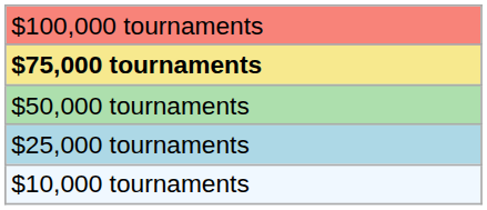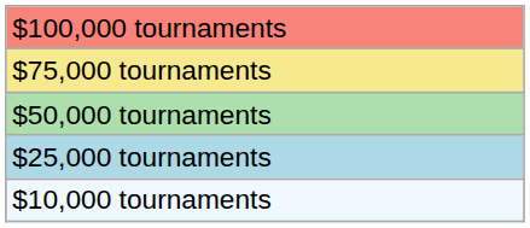row 2 | column 1: bold -> normal
